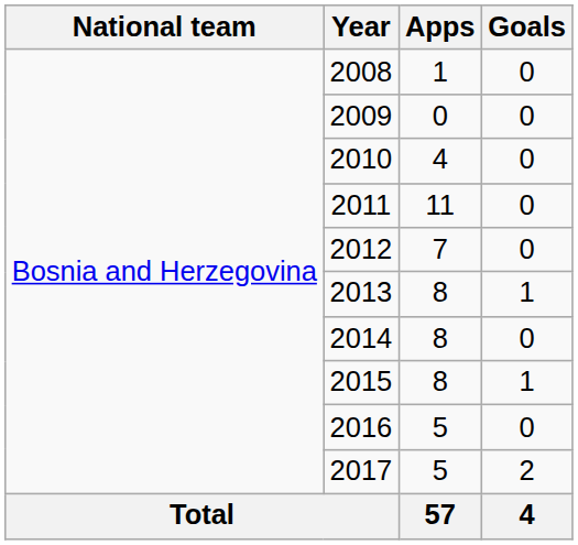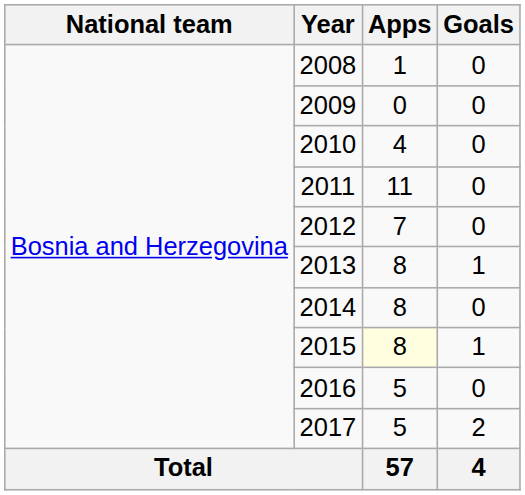2015 | Apps: no background -> lightyellow background
